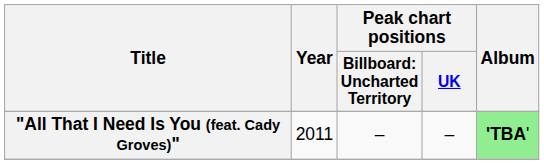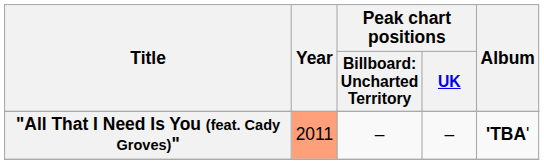row 3 | Year: no background -> lightsalmon background
row 3 | Album: lightgreen background -> no background
